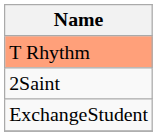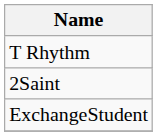row 2 | column 1: lightsalmon background -> no background
